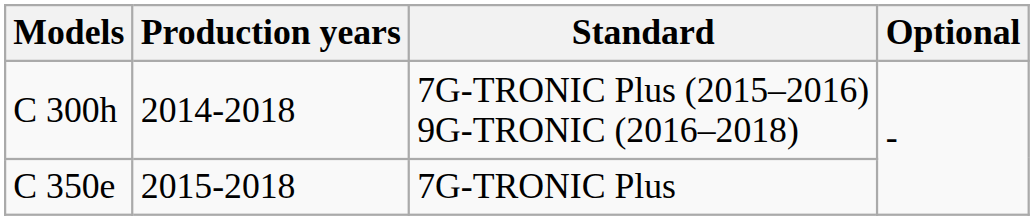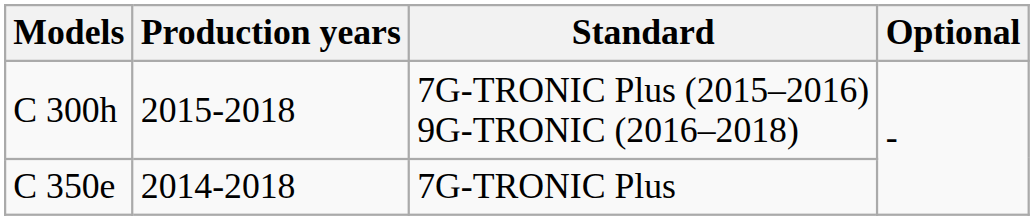C 300h | Production years: 2014-2018 -> 2015-2018
C 350e | Production years: 2015-2018 -> 2014-2018
